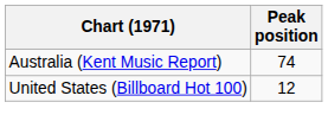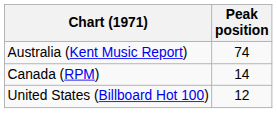+ row: Canada (RPM) | 14
